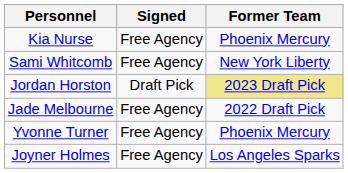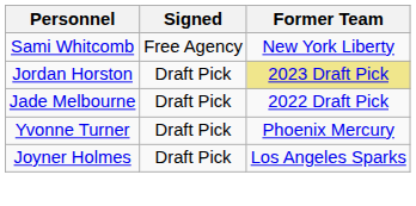- row: Kia Nurse | Free Agency | Phoenix Mercury
Jade Melbourne | Signed: Free Agency -> Draft Pick
Yvonne Turner | Signed: Free Agency -> Draft Pick
Joyner Holmes | Signed: Free Agency -> Draft Pick
